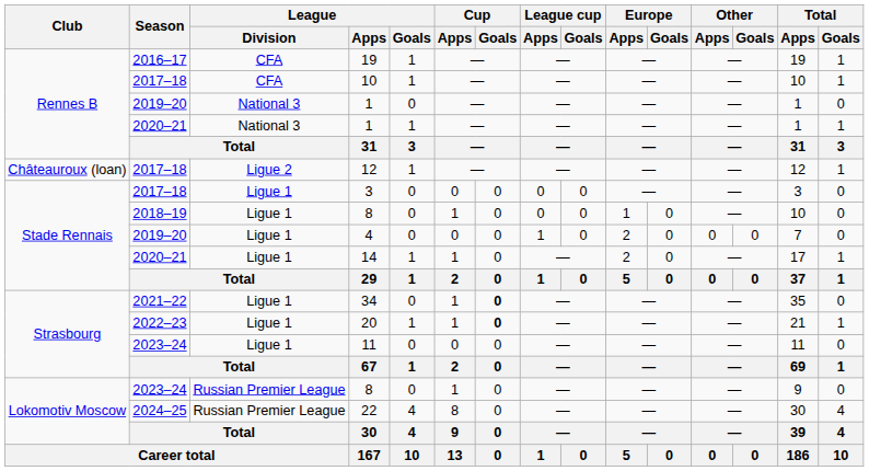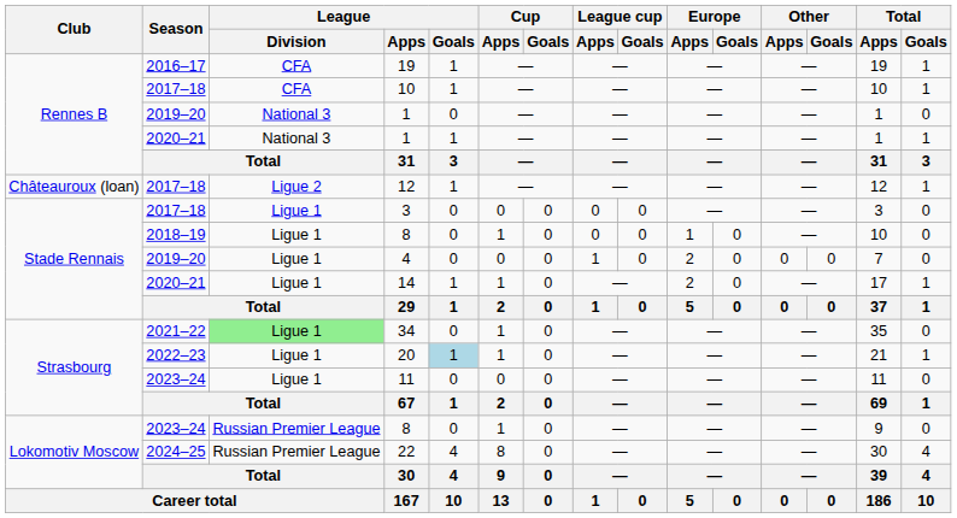34 | League / Division: no background -> lightgreen background
34 | Cup / Goals: bold -> normal
20 | League / Goals: no background -> lightblue background
20 | Cup / Goals: bold -> normal
